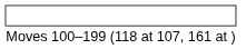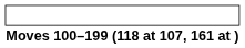row 1 | column 1: normal -> bold
